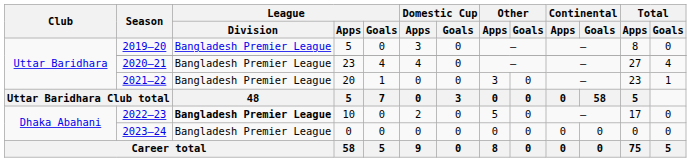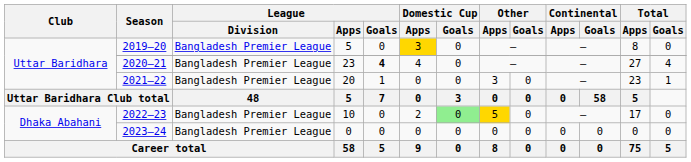2019–20 | Domestic Cup / Apps: no background -> gold background
2020–21 | League / Goals: normal -> bold
2022–23 | League / Division: bold -> normal
2022–23 | Domestic Cup / Goals: no background -> lightgreen background
2022–23 | Other / Apps: no background -> gold background
